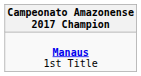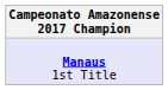row 2 | column 1: no background -> lavender background
